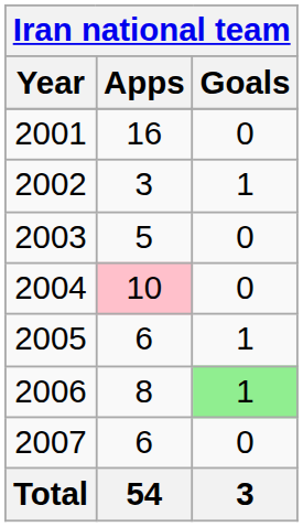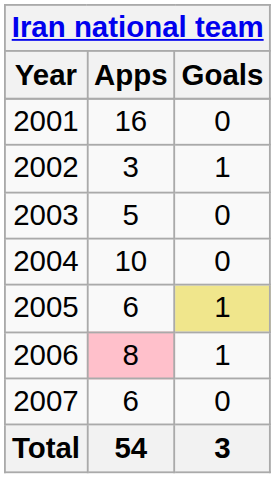2004 | Apps: pink background -> no background
2005 | Goals: no background -> khaki background
2006 | Apps: no background -> pink background
2006 | Goals: lightgreen background -> no background
